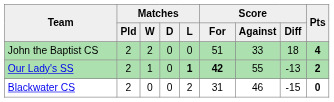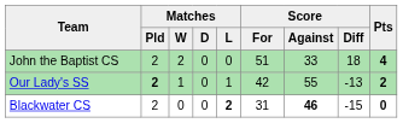Our Lady's SS | Matches / Pld: normal -> bold
Our Lady's SS | Matches / L: bold -> normal
Our Lady's SS | Score / For: bold -> normal
Blackwater CS | Matches / L: normal -> bold
Blackwater CS | Score / Against: normal -> bold
